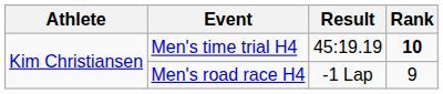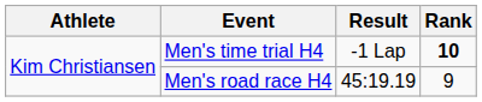Men's time trial H4 | Result: 45:19.19 -> -1 Lap
Men's road race H4 | Result: -1 Lap -> 45:19.19
